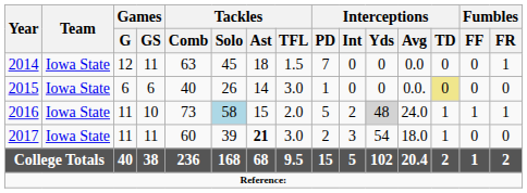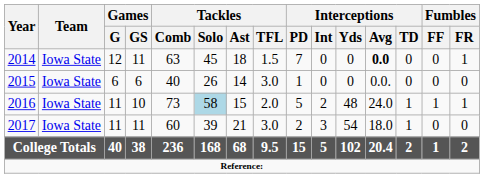2014 | Interceptions / Avg: normal -> bold
2015 | Interceptions / TD: khaki background -> no background
2016 | Interceptions / Yds: lightgrey background -> no background
2017 | Tackles / Ast: bold -> normal
